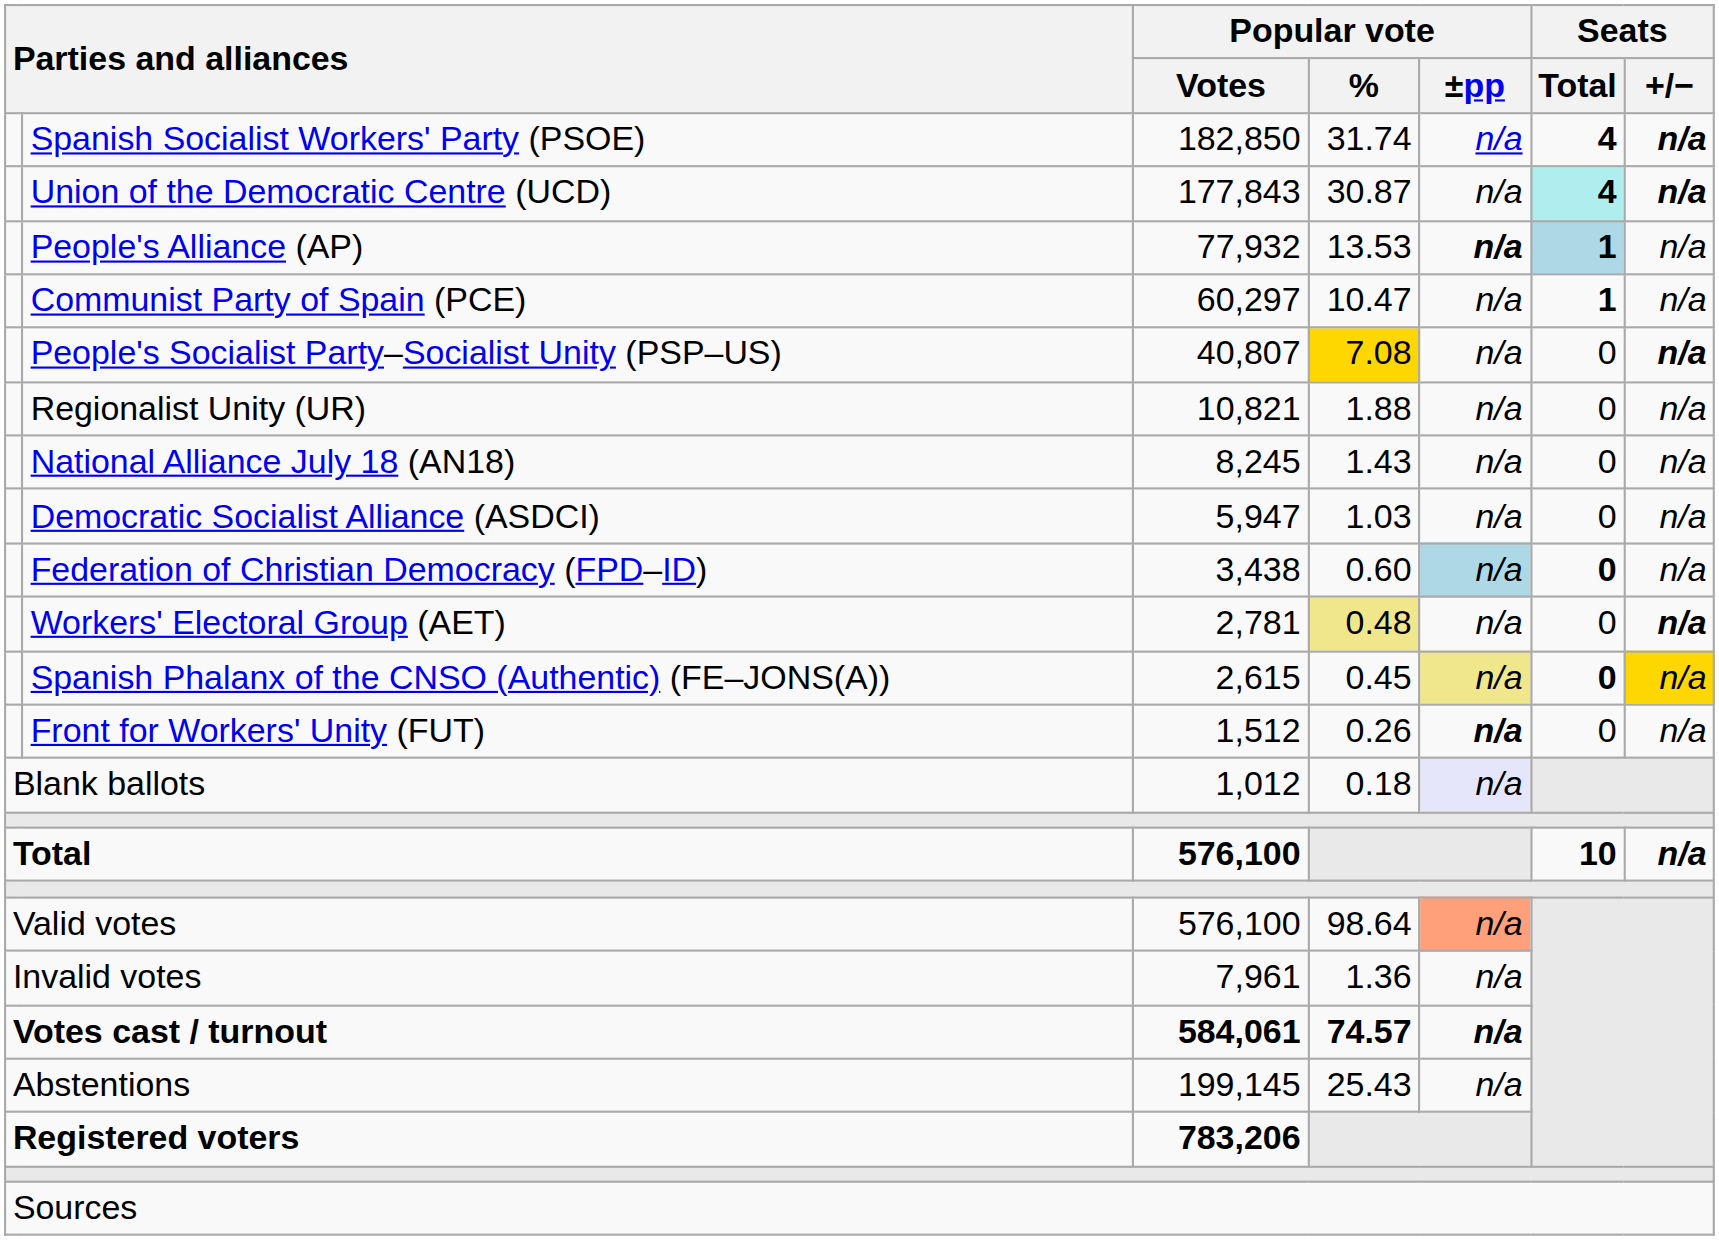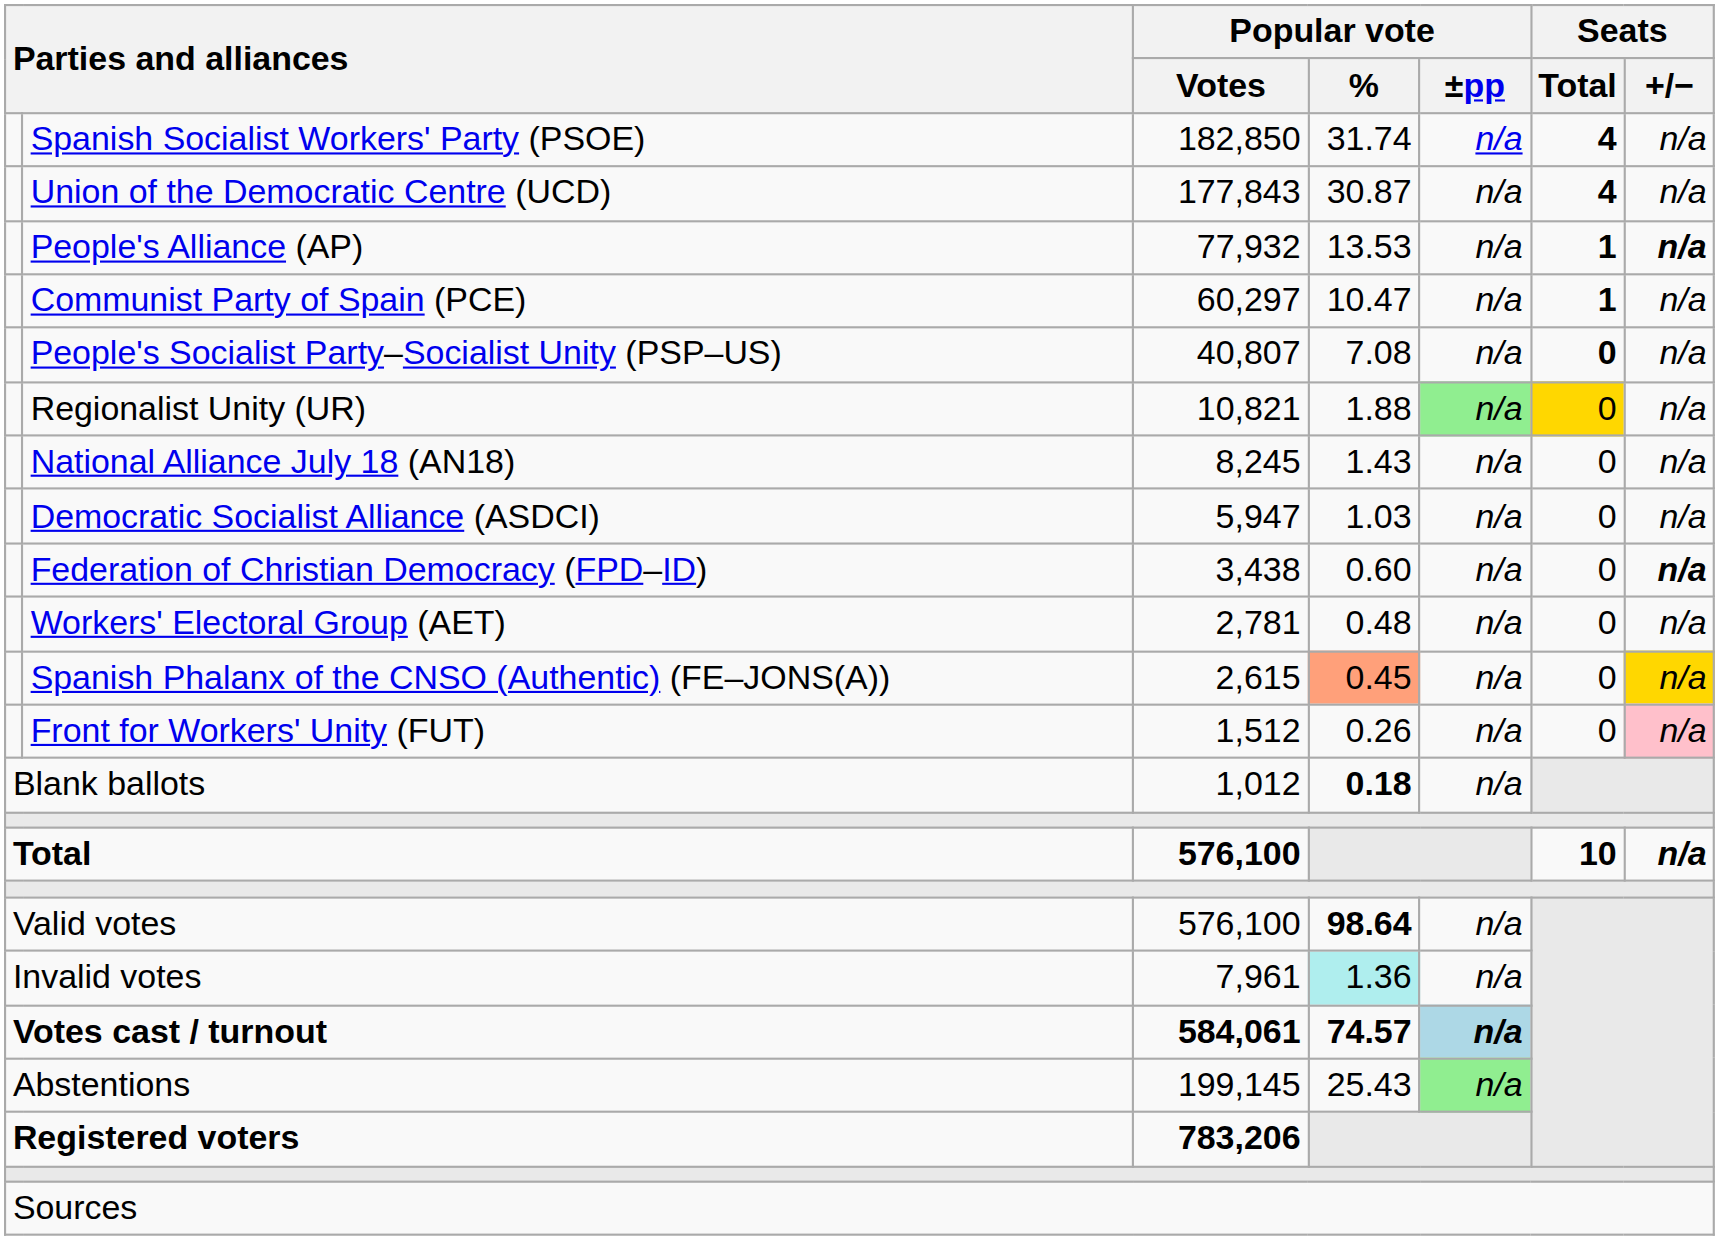Spanish Socialist Workers' Party (PSOE) | Seats / +/−: bold -> normal
Union of the Democratic Centre (UCD) | Seats / Total: paleturquoise background -> no background
Union of the Democratic Centre (UCD) | Seats / +/−: bold -> normal
People's Alliance (AP) | Popular vote / ±pp: bold -> normal
People's Alliance (AP) | Seats / Total: lightblue background -> no background
People's Alliance (AP) | Seats / +/−: normal -> bold
People's Socialist Party–Socialist Unity (PSP–US) | Popular vote / %: gold background -> no background
People's Socialist Party–Socialist Unity (PSP–US) | Seats / Total: normal -> bold
People's Socialist Party–Socialist Unity (PSP–US) | Seats / +/−: bold -> normal
Regionalist Unity (UR) | Popular vote / ±pp: no background -> lightgreen background
Regionalist Unity (UR) | Seats / Total: no background -> gold background
Federation of Christian Democracy (FPD–ID) | Popular vote / ±pp: lightblue background -> no background
Federation of Christian Democracy (FPD–ID) | Seats / Total: bold -> normal
Federation of Christian Democracy (FPD–ID) | Seats / +/−: normal -> bold
Workers' Electoral Group (AET) | Popular vote / %: khaki background -> no background
Workers' Electoral Group (AET) | Seats / +/−: bold -> normal
Spanish Phalanx of the CNSO (Authentic) (FE–JONS(A)) | Popular vote / %: no background -> lightsalmon background
Spanish Phalanx of the CNSO (Authentic) (FE–JONS(A)) | Popular vote / ±pp: khaki background -> no background
Spanish Phalanx of the CNSO (Authentic) (FE–JONS(A)) | Seats / Total: bold -> normal
Front for Workers' Unity (FUT) | Popular vote / ±pp: bold -> normal
Front for Workers' Unity (FUT) | Seats / +/−: no background -> pink background
Blank ballots | Popular vote / %: normal -> bold
Blank ballots | Popular vote / ±pp: lavender background -> no background
Valid votes | Popular vote / %: normal -> bold
Valid votes | Popular vote / ±pp: lightsalmon background -> no background
Invalid votes | Popular vote / %: no background -> paleturquoise background
Votes cast / turnout | Popular vote / ±pp: no background -> lightblue background
Abstentions | Popular vote / ±pp: no background -> lightgreen background
